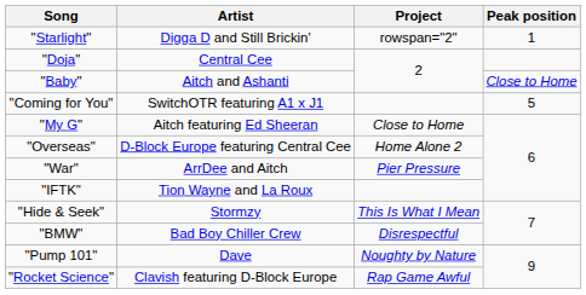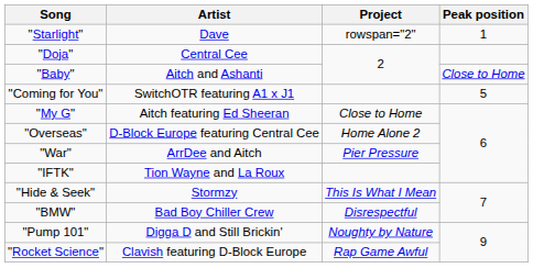"Starlight" | Artist: Digga D and Still Brickin' -> Dave
"Pump 101" | Artist: Dave -> Digga D and Still Brickin'
